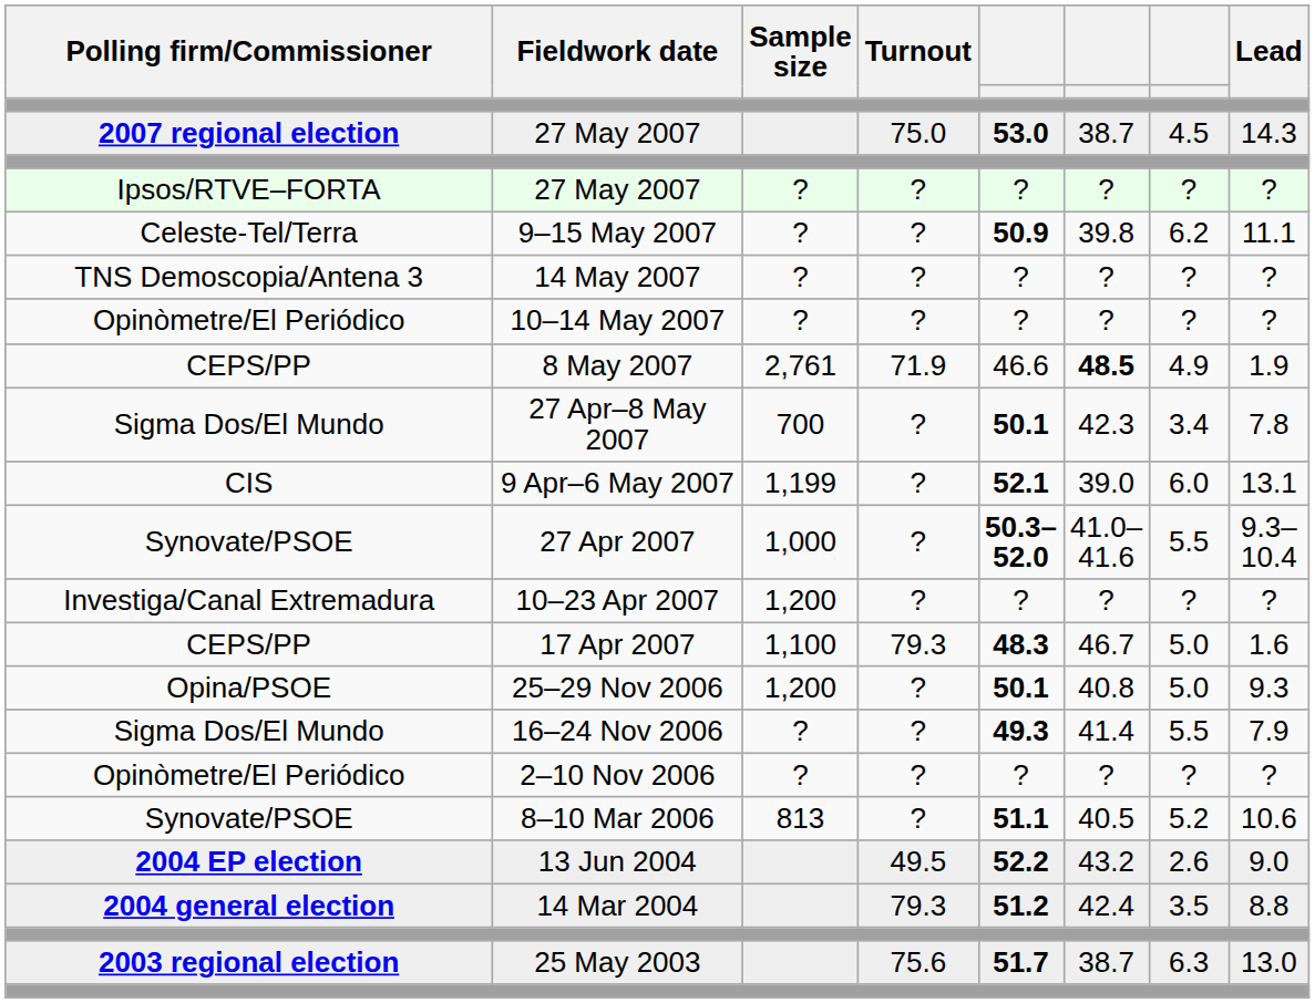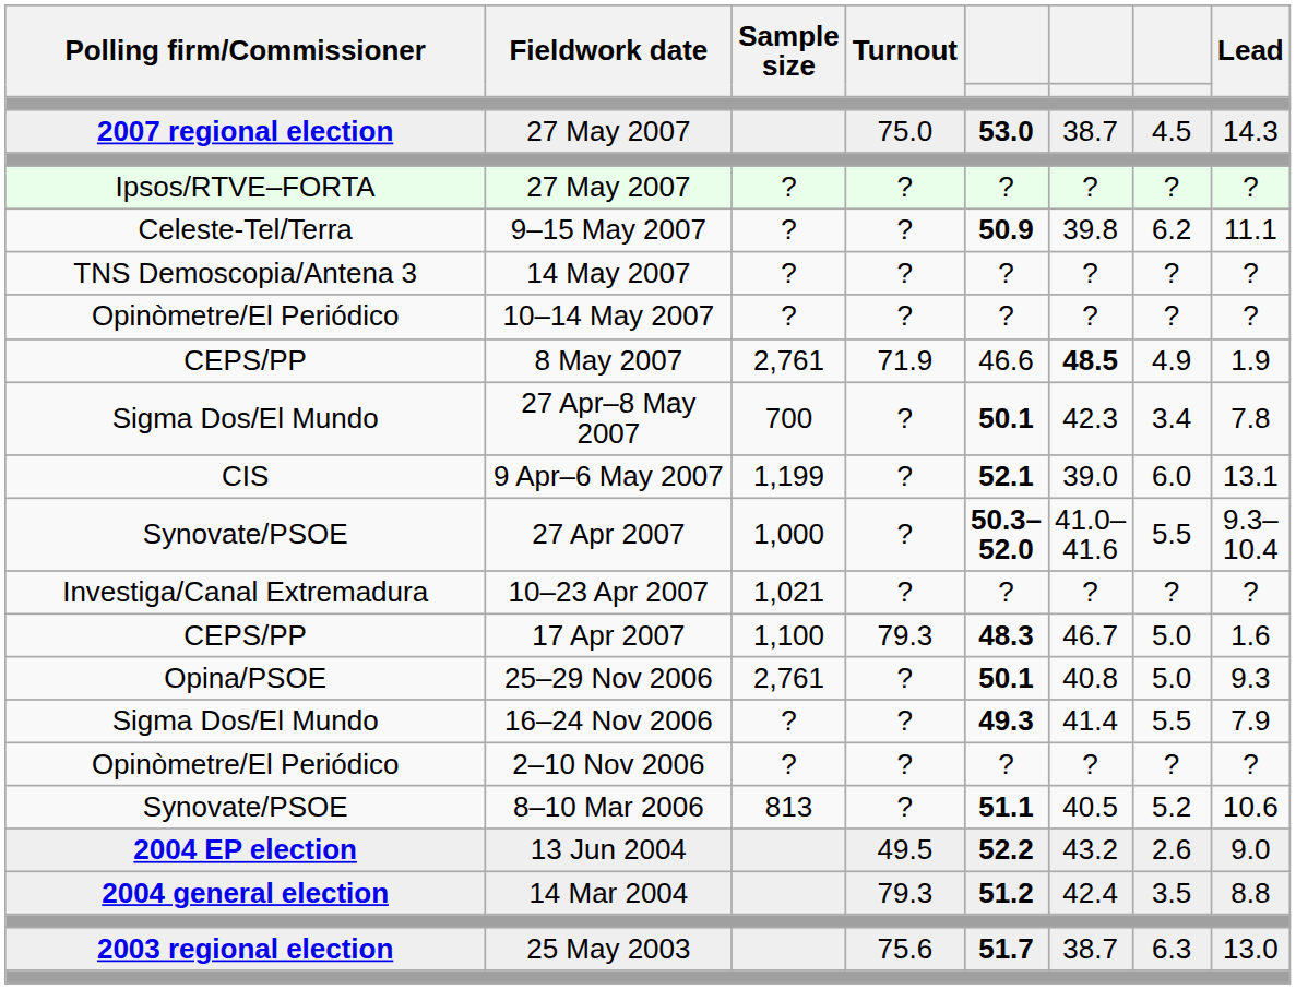10–23 Apr 2007 | Sample size: 1,200 -> 1,021
25–29 Nov 2006 | Sample size: 1,200 -> 2,761
